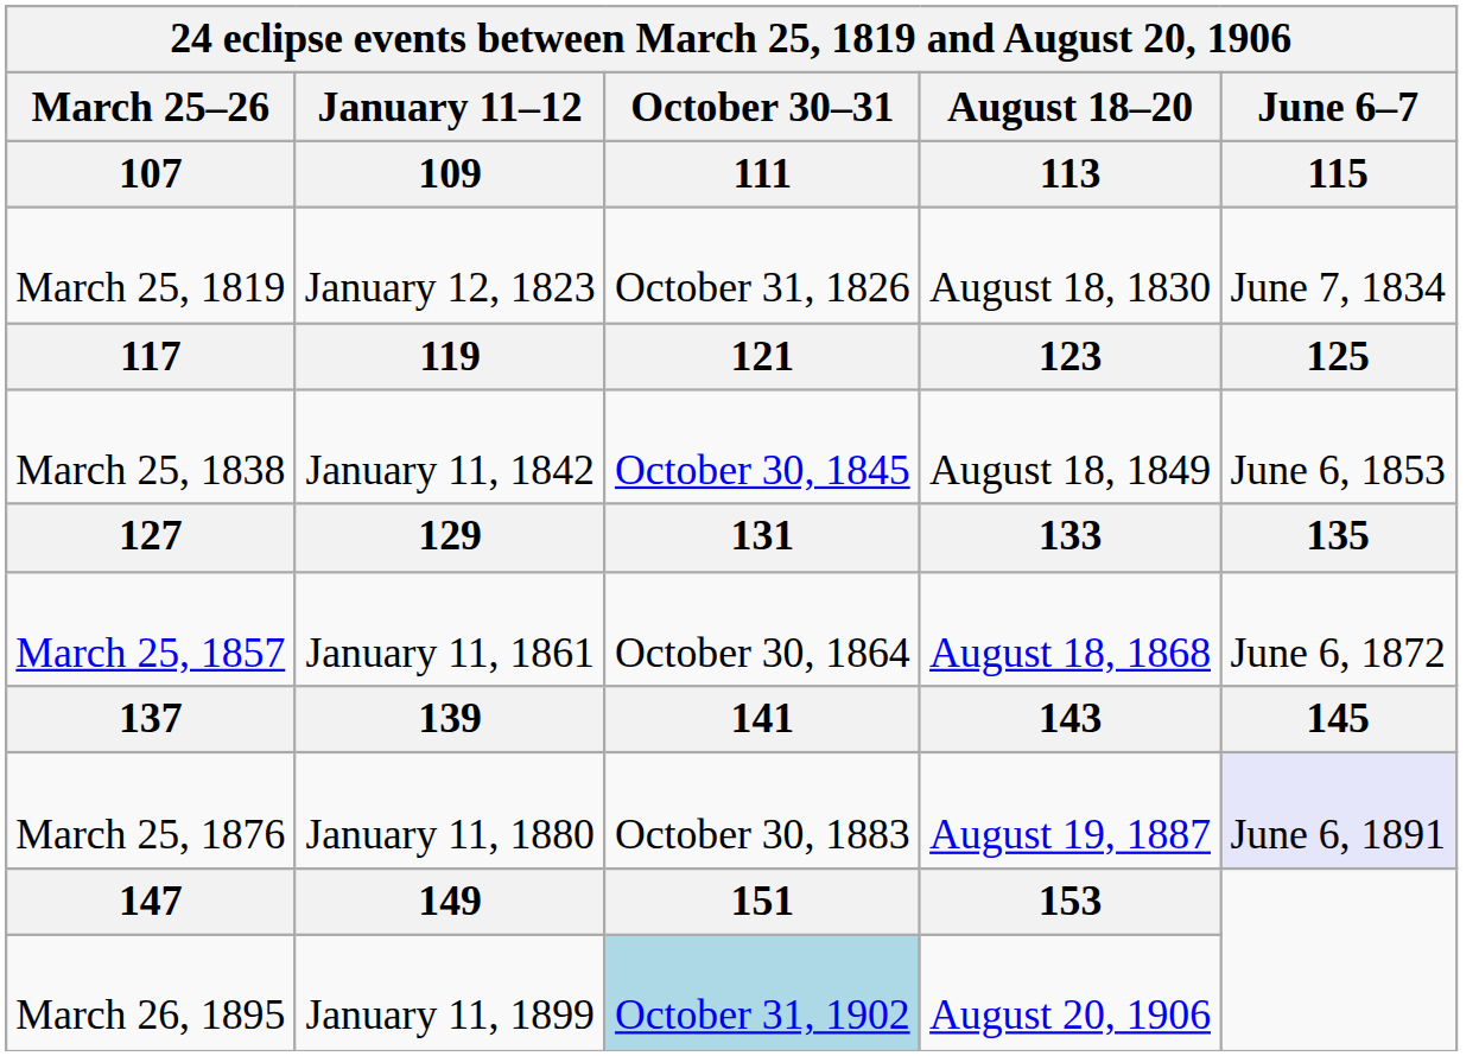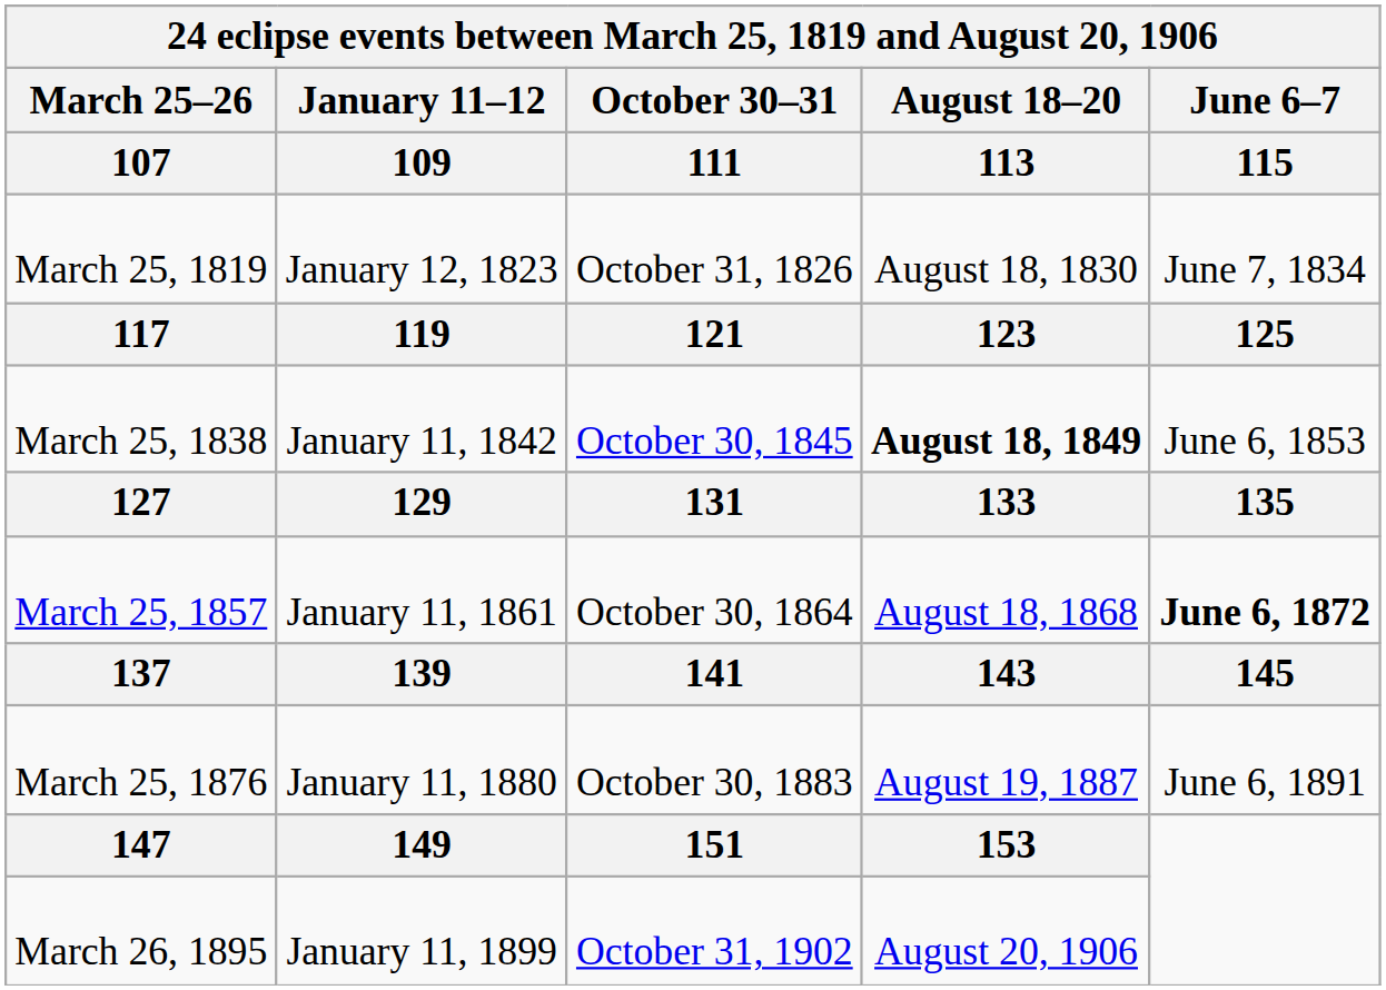March 25, 1838 | August 18–20 / 113: normal -> bold
March 25, 1857 | June 6–7 / 115: normal -> bold
March 25, 1876 | June 6–7 / 115: lavender background -> no background
March 26, 1895 | October 30–31 / 111: lightblue background -> no background
